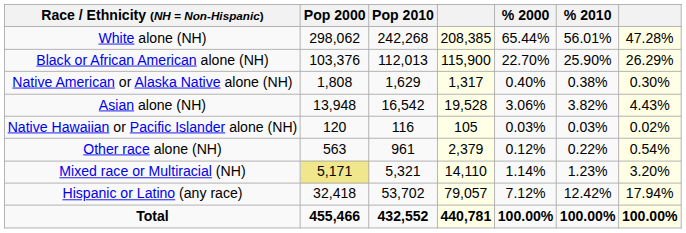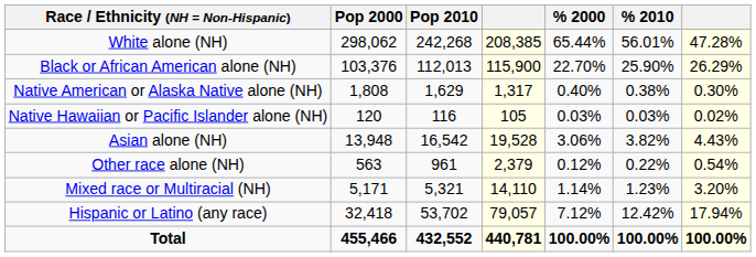rows swapped: Asian alone (NH) <-> Native Hawaiian or Pacific Islander alone (NH)
Mixed race or Multiracial (NH) | Pop 2000: khaki background -> no background
